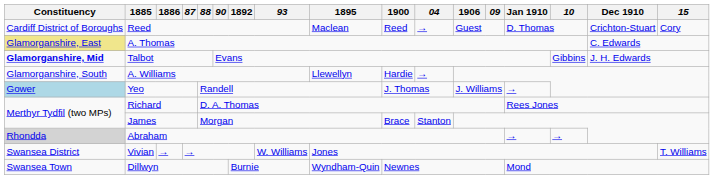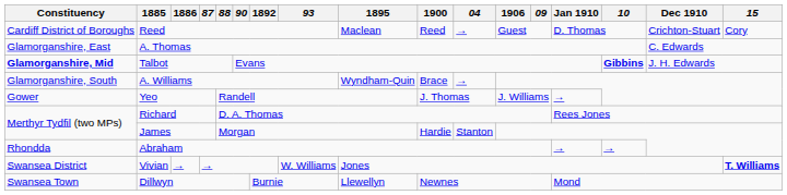A. Thomas | Constituency: khaki background -> no background
Talbot | 10: normal -> bold
A. Williams | 1895: Llewellyn -> Wyndham-Quin
A. Williams | 1900: Hardie -> Brace
Yeo | Constituency: lightblue background -> no background
James | 1900: Brace -> Hardie
Abraham | Constituency: lightgrey background -> no background
Vivian | 15: normal -> bold
Dillwyn | 1895: Wyndham-Quin -> Llewellyn
